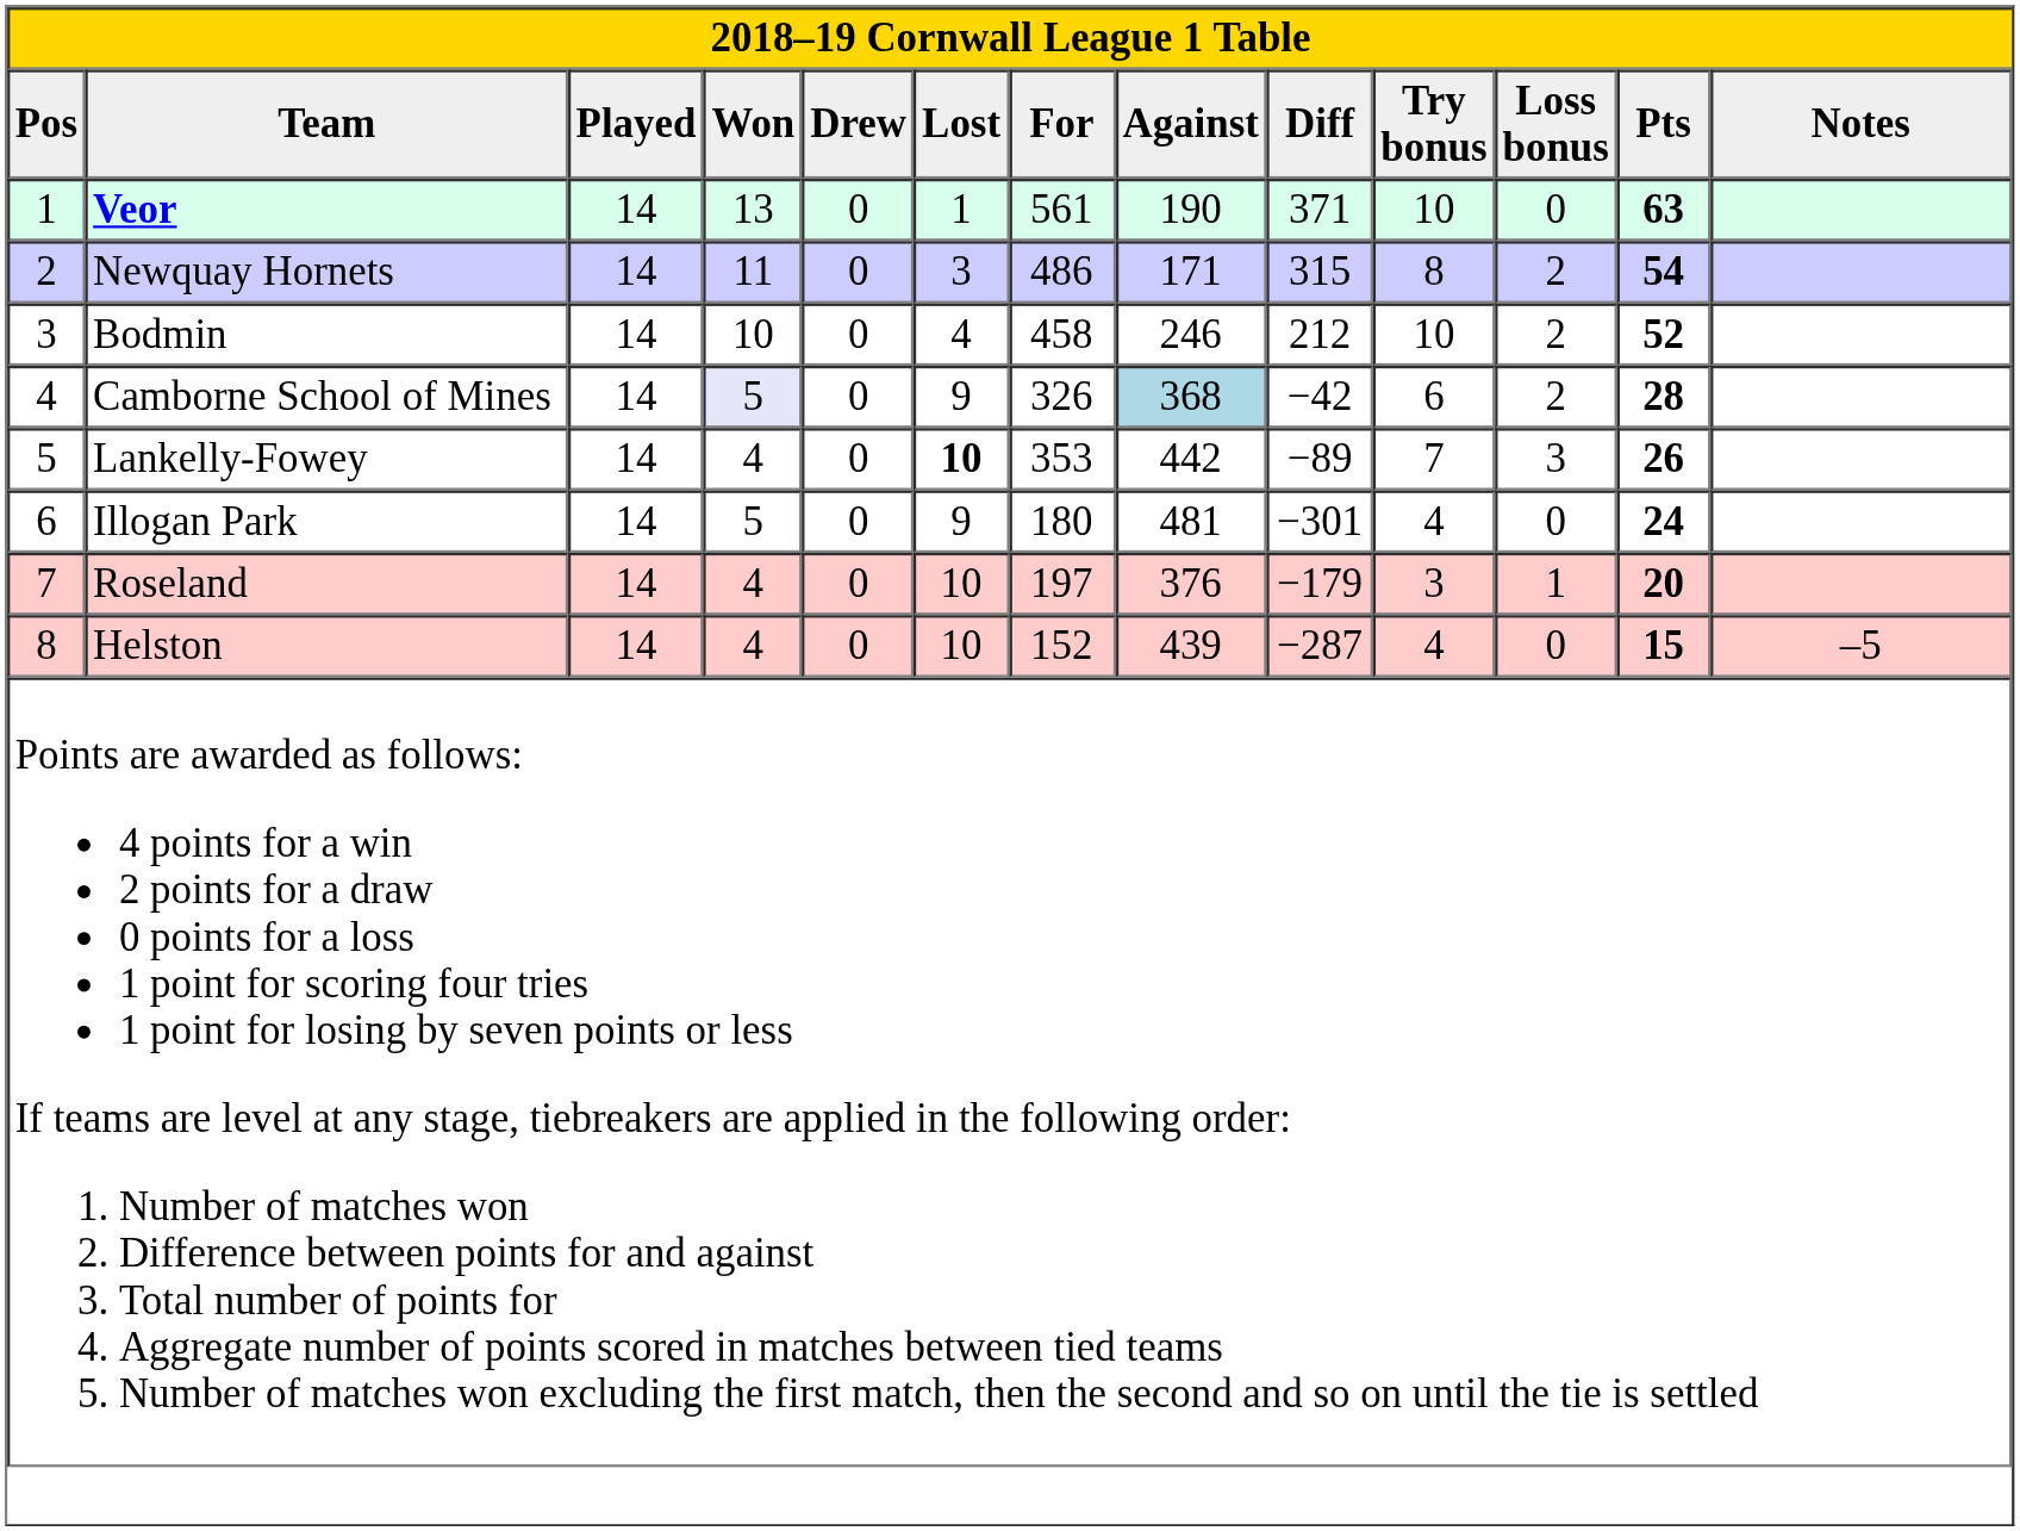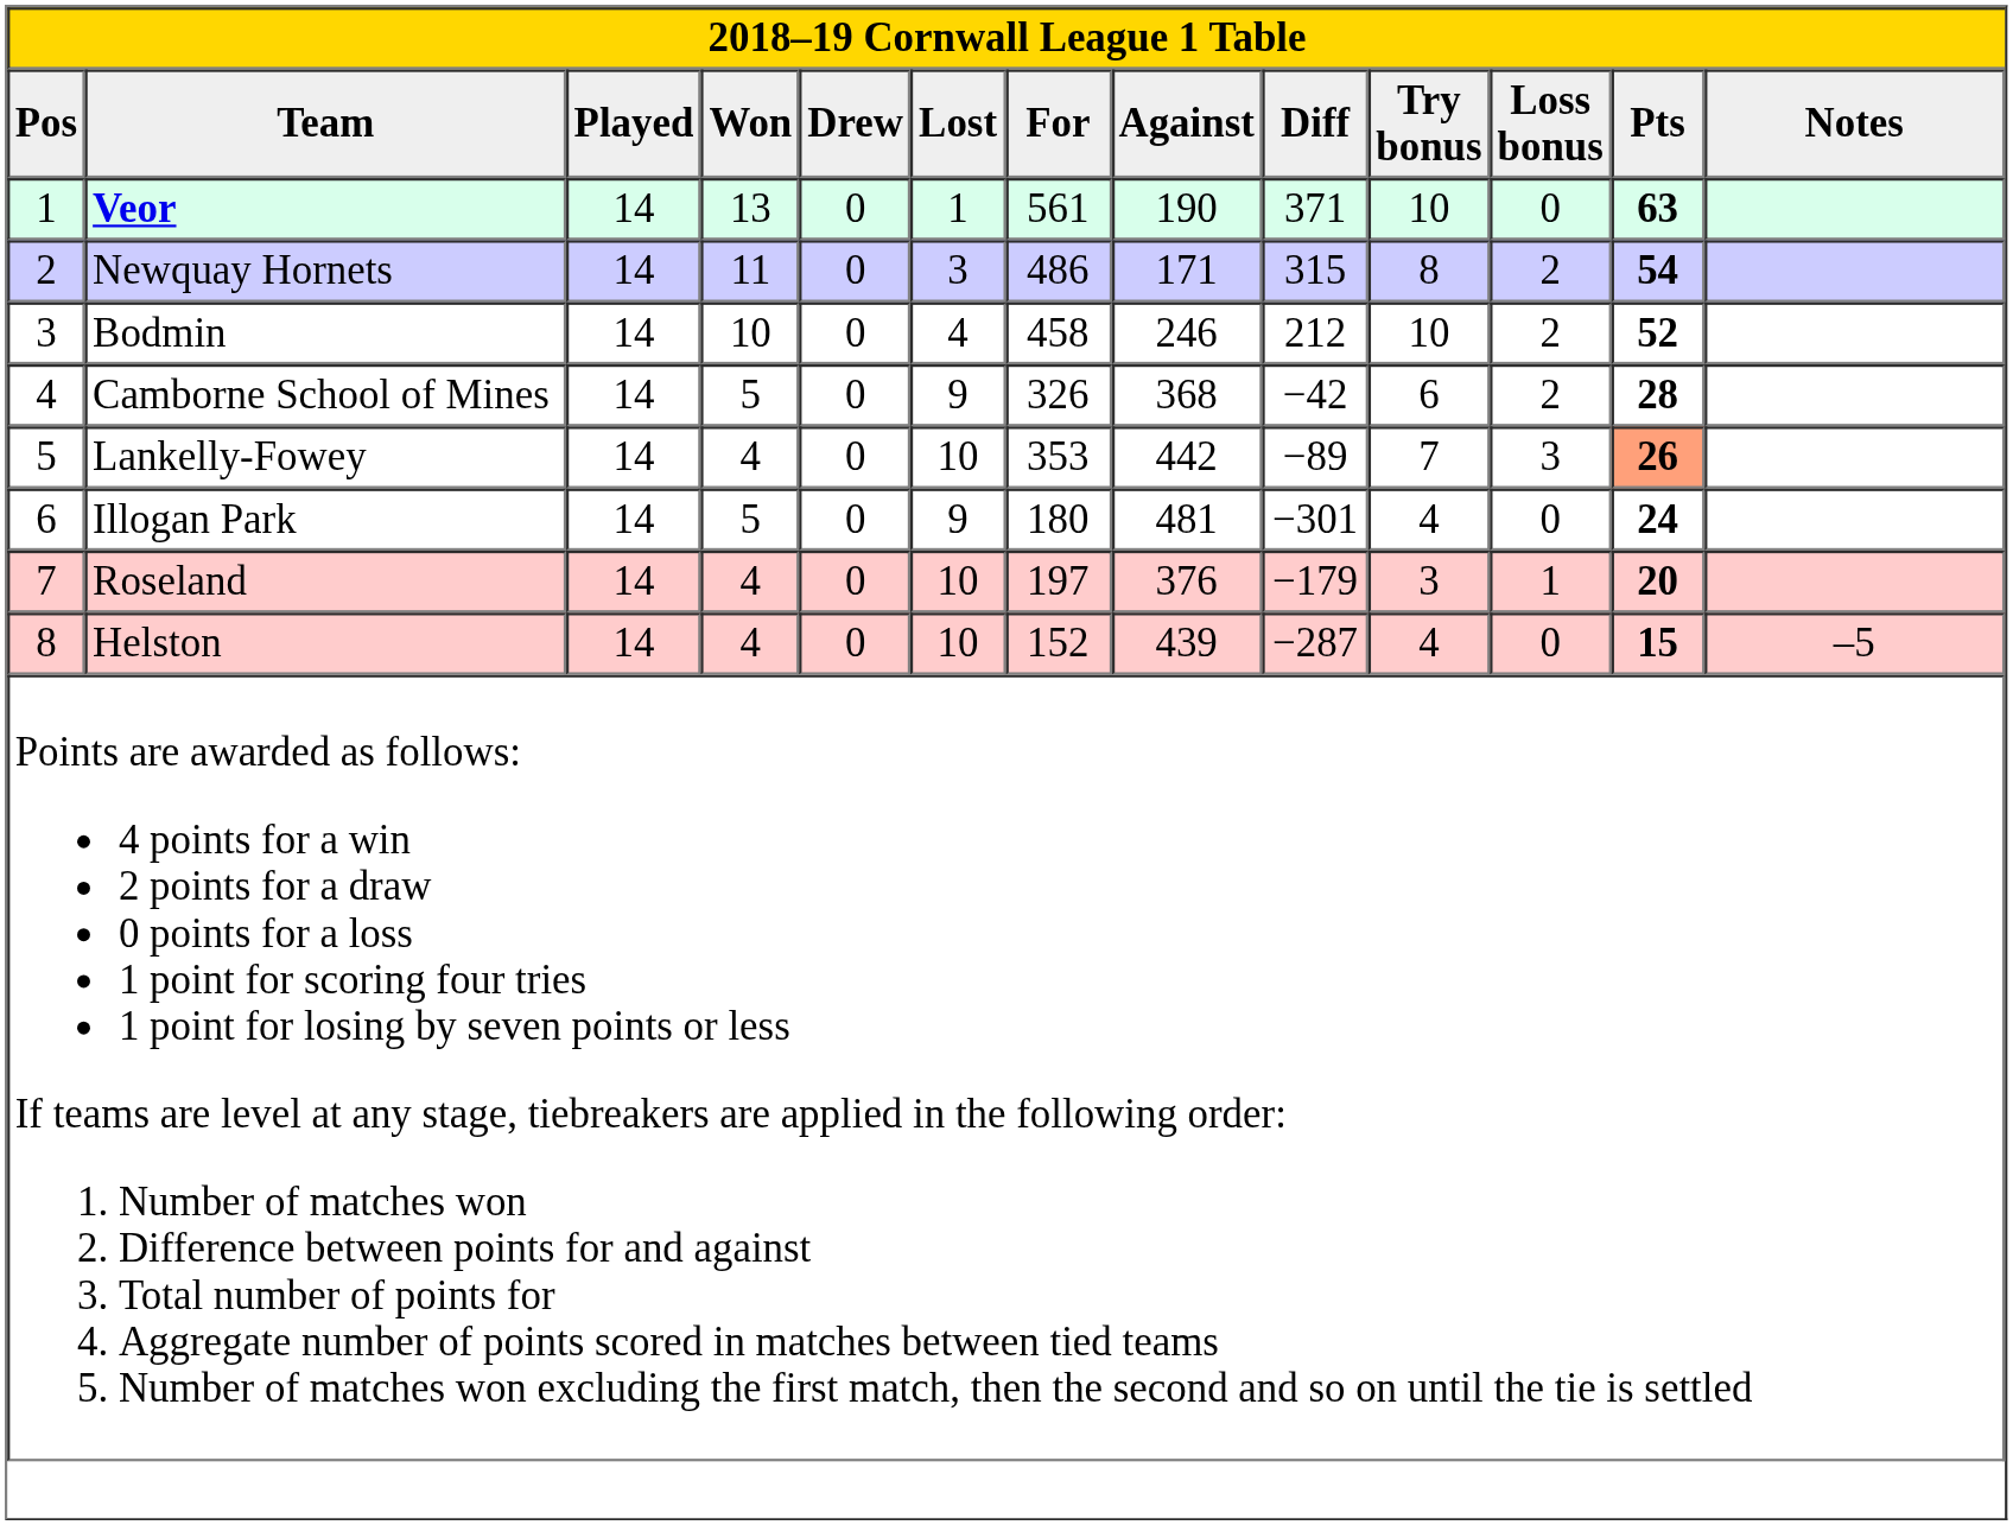Camborne School of Mines | 2018–19 Cornwall League 1 Table / Won: lavender background -> no background
Camborne School of Mines | 2018–19 Cornwall League 1 Table / Against: lightblue background -> no background
Lankelly-Fowey | 2018–19 Cornwall League 1 Table / Lost: bold -> normal
Lankelly-Fowey | 2018–19 Cornwall League 1 Table / Pts: no background -> lightsalmon background
